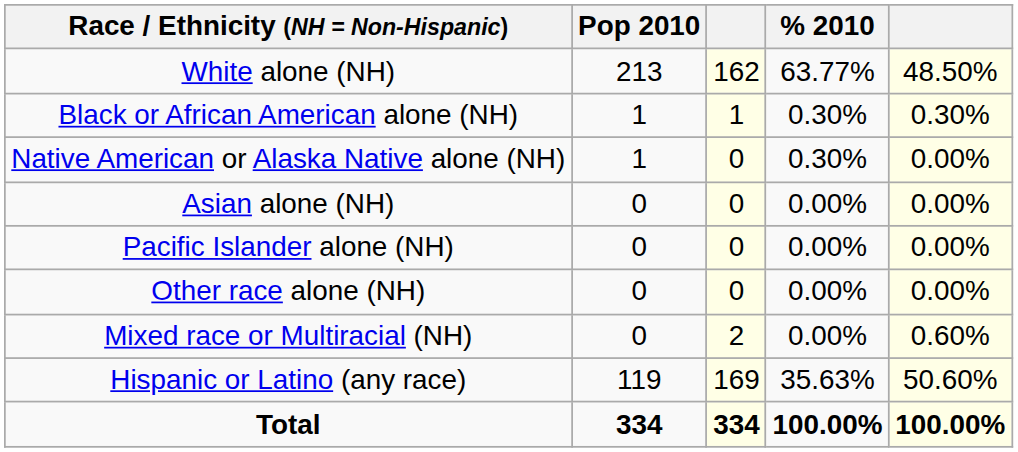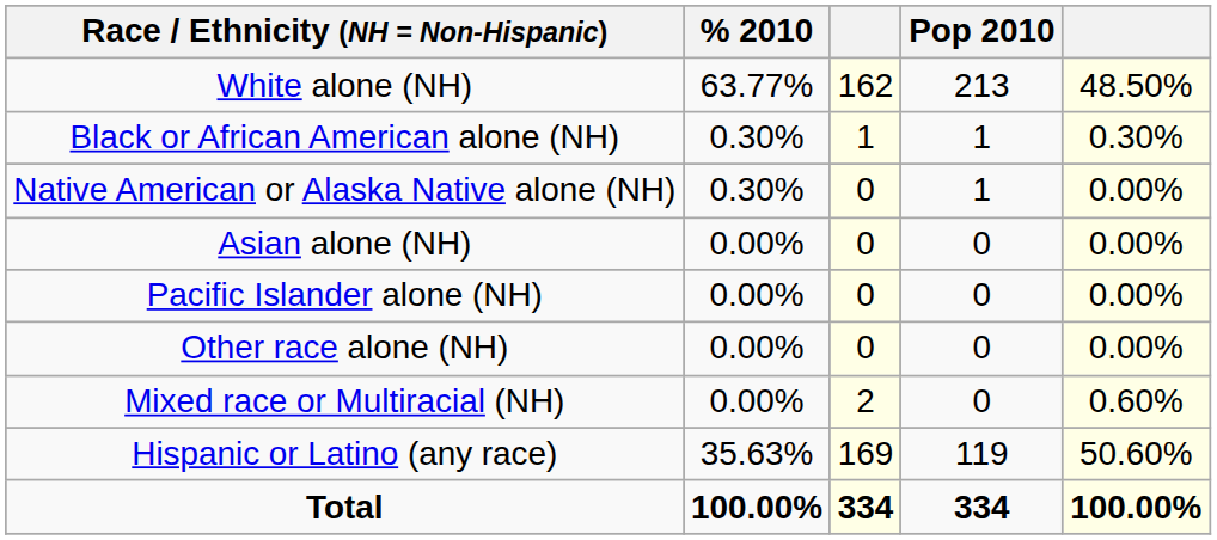columns swapped: Pop 2010 <-> % 2010
